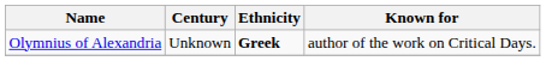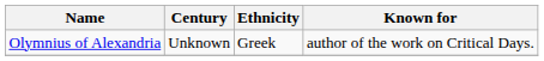Olymnius of Alexandria | Ethnicity: bold -> normal
